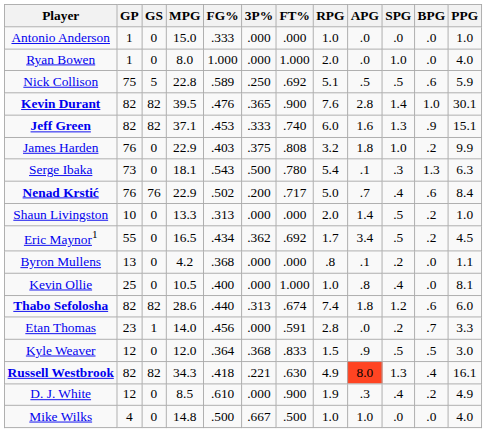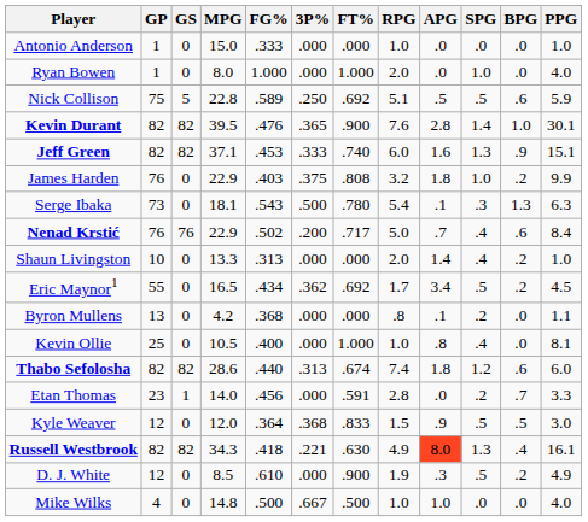Shaun Livingston | SPG: .5 -> .4
D. J. White | SPG: .4 -> .5
